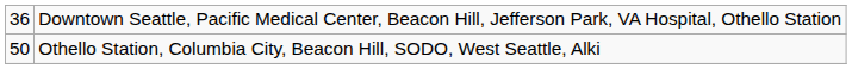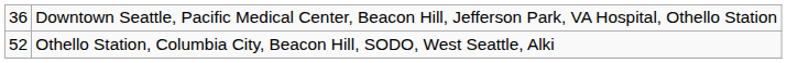row 2 | column 1: 50 -> 52
